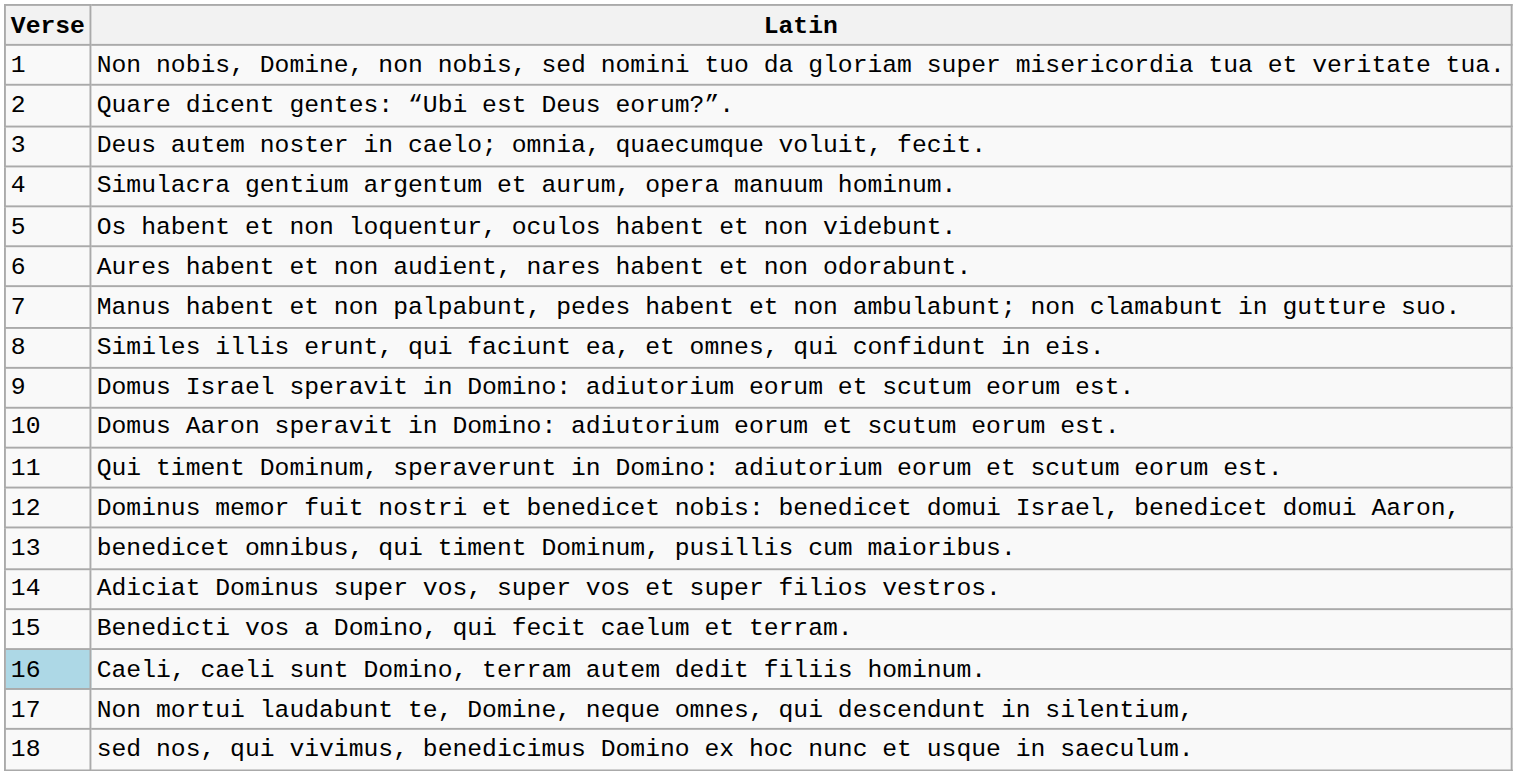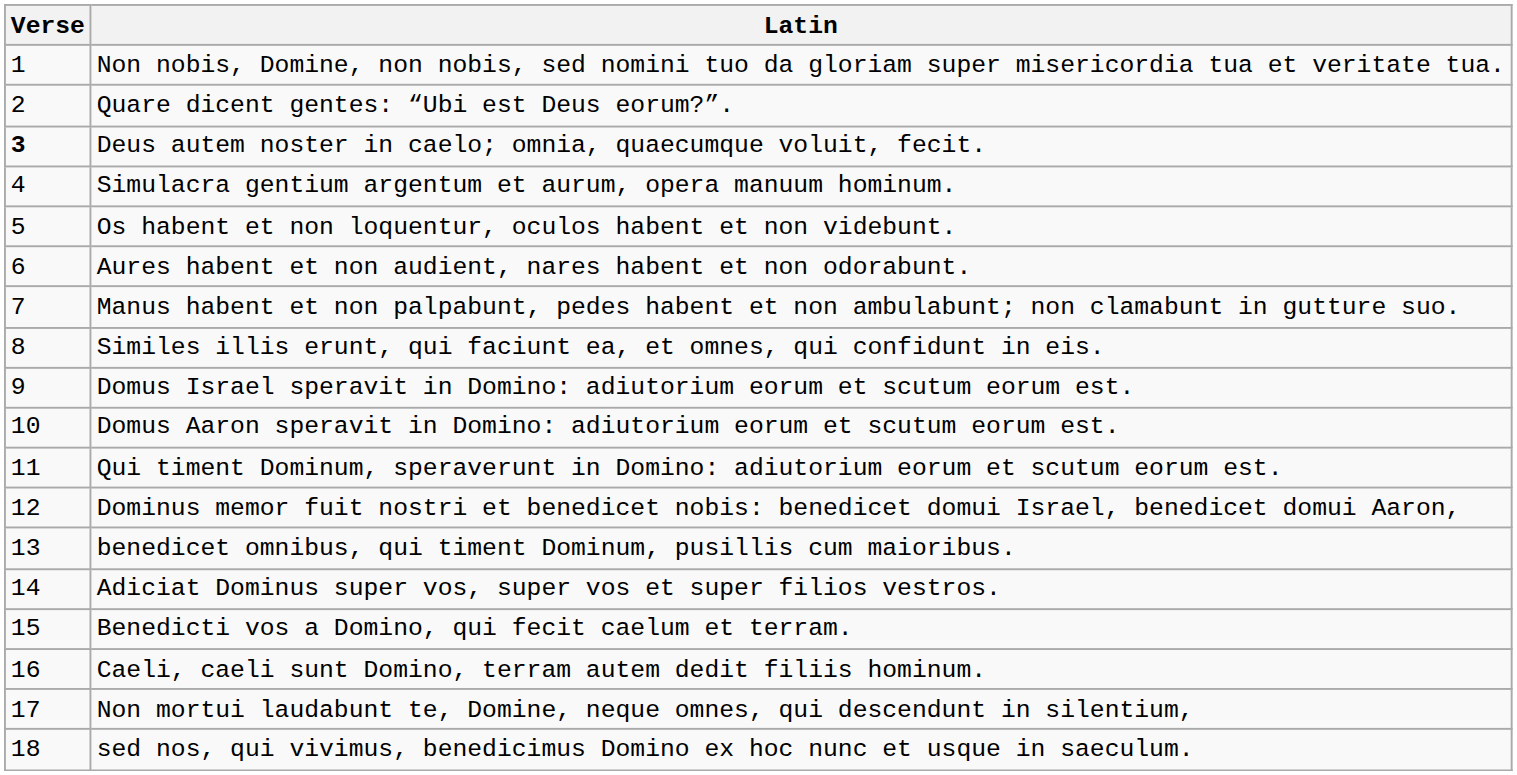Deus autem noster in caelo; omnia, quaecumque voluit, fecit. | Verse: normal -> bold
Caeli, caeli sunt Domino, terram autem dedit filiis hominum. | Verse: lightblue background -> no background
